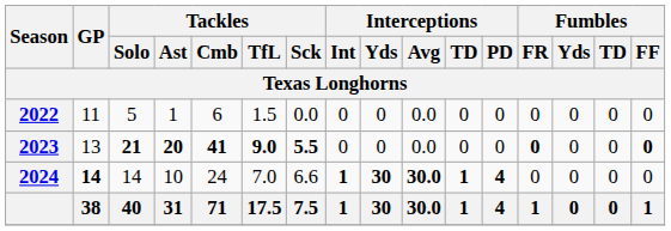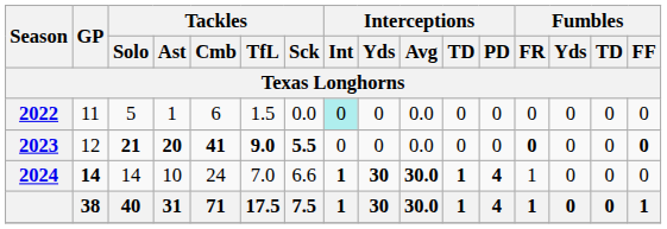2022 | Interceptions / Int: no background -> paleturquoise background
2023 | GP: 13 -> 12
2024 | Fumbles / FR: 0 -> 1
